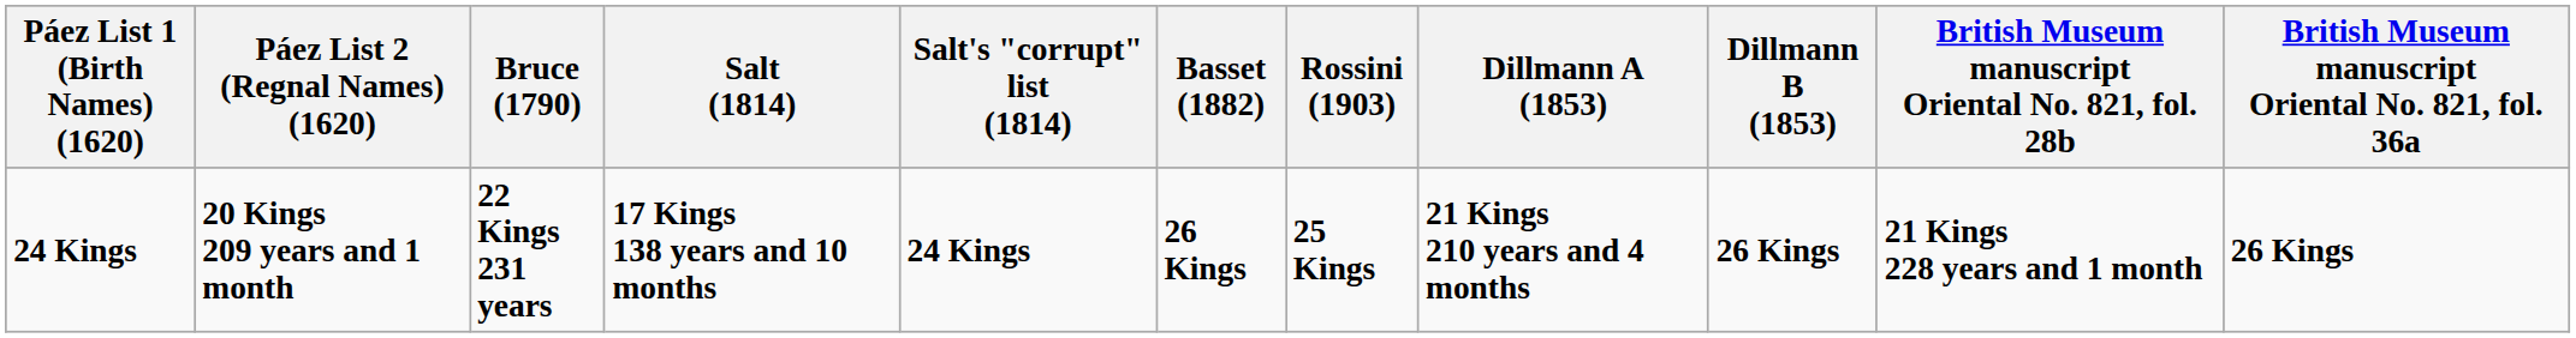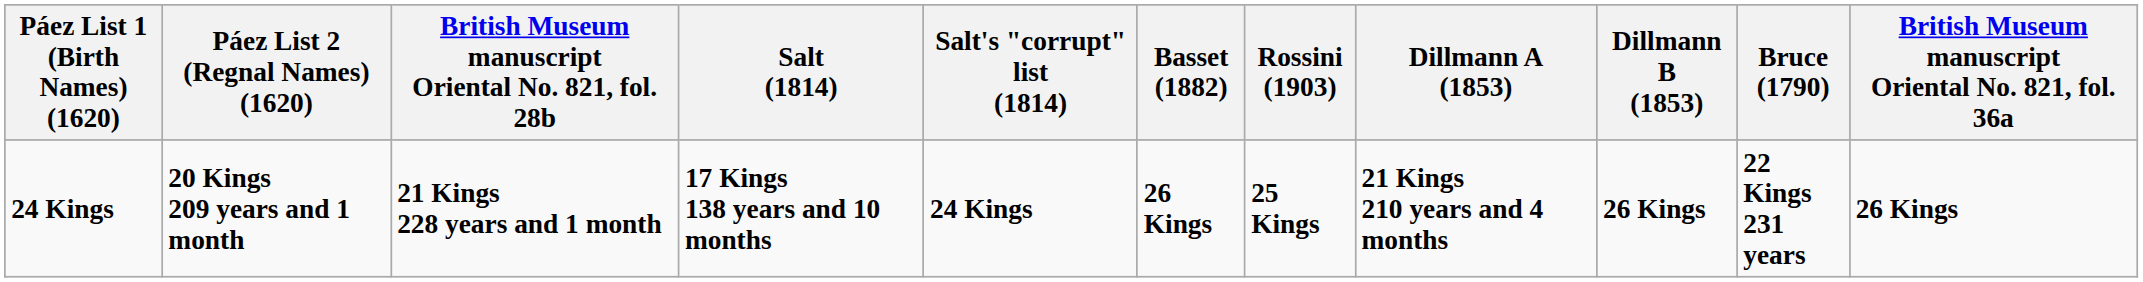columns swapped: Bruce (1790) <-> British Museum manuscript Oriental No. 821, fol. 28b
